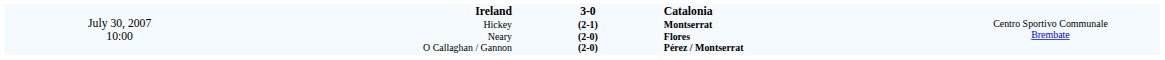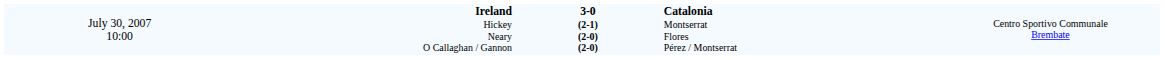Hickey Neary O Callaghan / Gannon | column 4: bold -> normal
